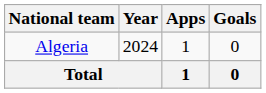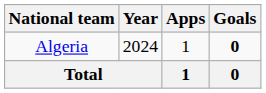Algeria | Goals: normal -> bold
